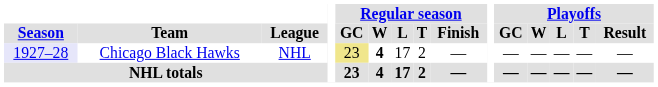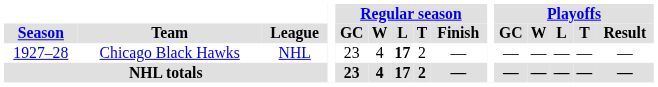Chicago Black Hawks | Season: lavender background -> no background
Chicago Black Hawks | Regular season / GC: khaki background -> no background
Chicago Black Hawks | Regular season / W: bold -> normal
Chicago Black Hawks | Regular season / L: normal -> bold
